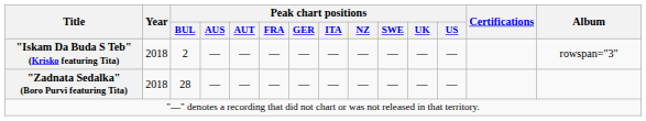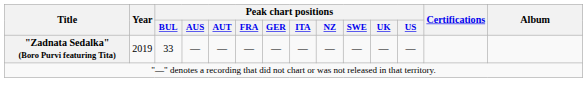- row: "Iskam Da Buda S Teb" (Krisko featuring Tita) | 2018 | 2 | — | — | — | — | — | — | — | — | — | rowspan="3"
"Zadnata Sedalka" (Boro Purvi featuring Tita) | Year: 2018 -> 2019
"Zadnata Sedalka" (Boro Purvi featuring Tita) | Peak chart positions / BUL: 28 -> 33
